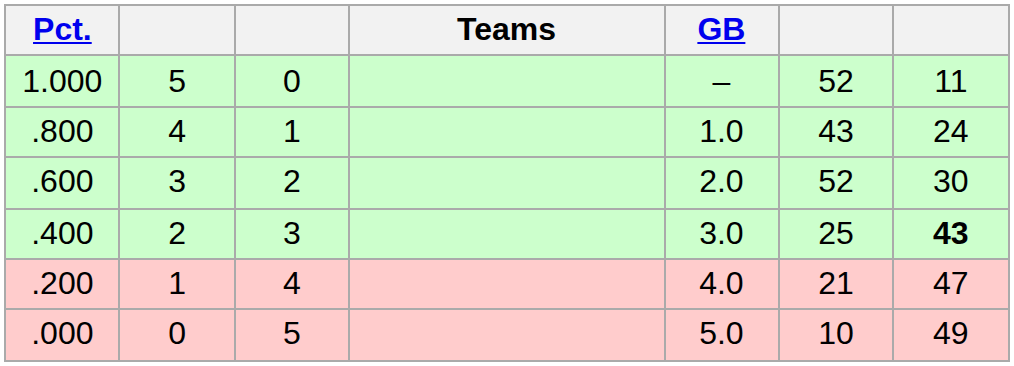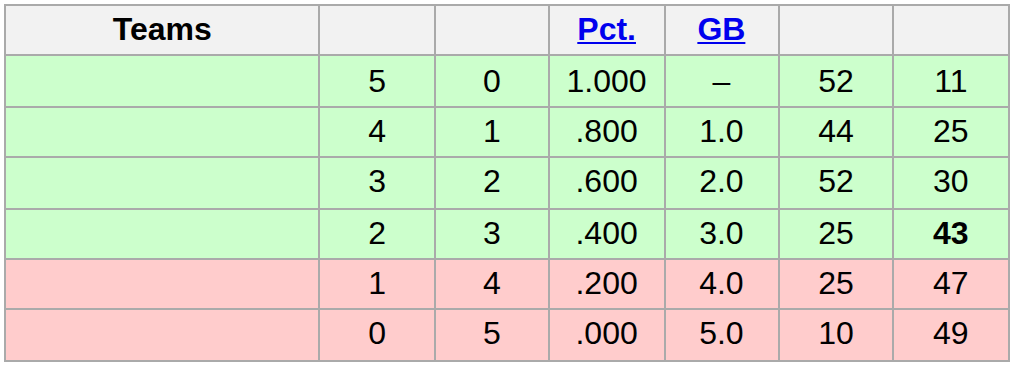columns swapped: Teams <-> Pct.
row 3 | column 6: 43 -> 44
row 3 | column 7: 24 -> 25
row 6 | column 6: 21 -> 25
